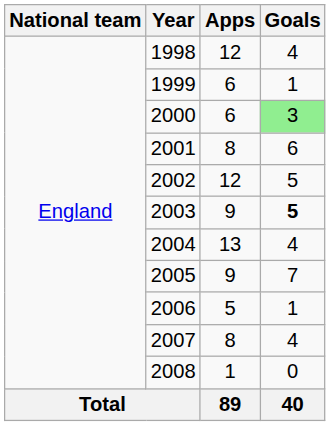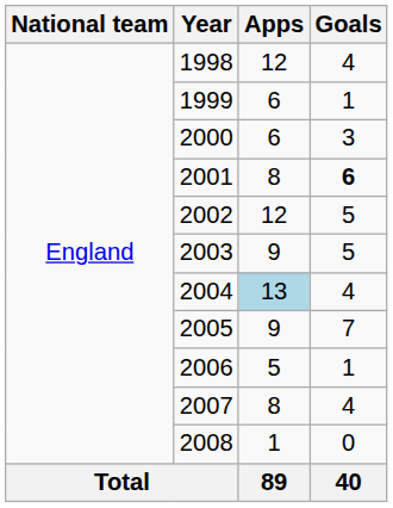2000 | Goals: lightgreen background -> no background
2001 | Goals: normal -> bold
2003 | Goals: bold -> normal
2004 | Apps: no background -> lightblue background
